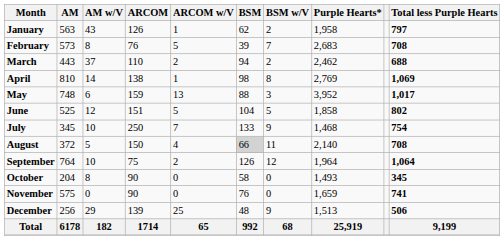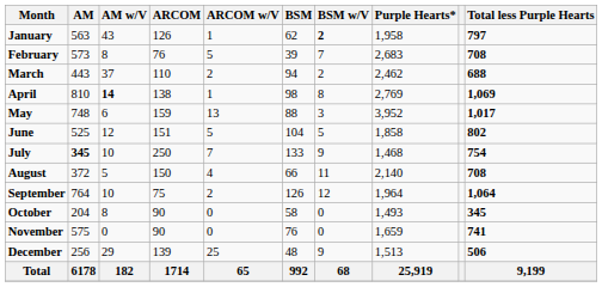January | BSM w/V: normal -> bold
April | AM w/V: normal -> bold
July | AM: normal -> bold
August | BSM: lightgrey background -> no background
